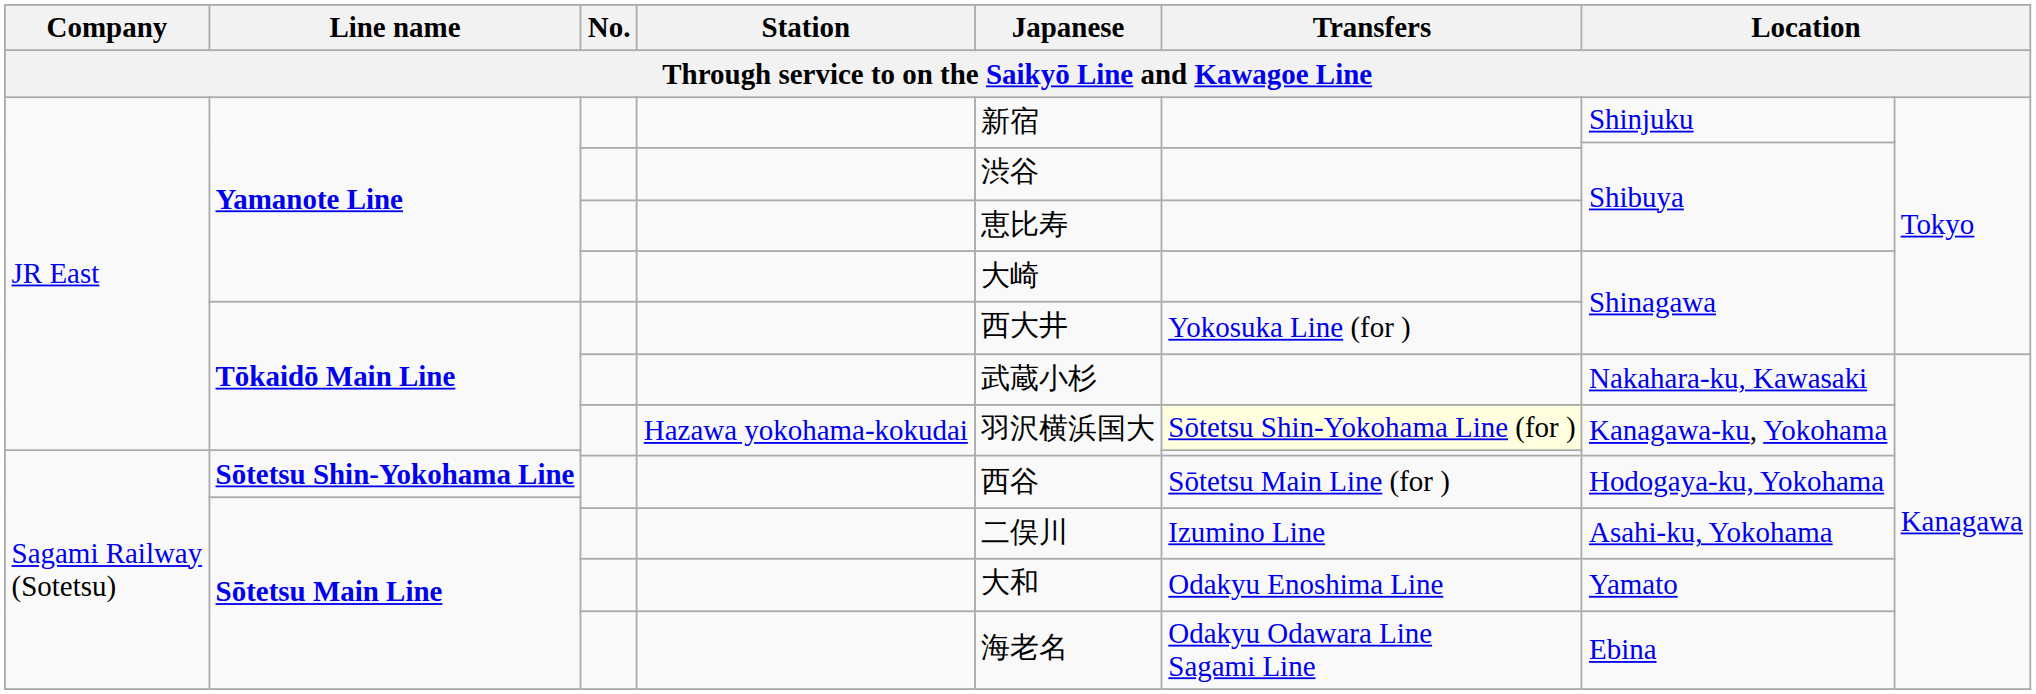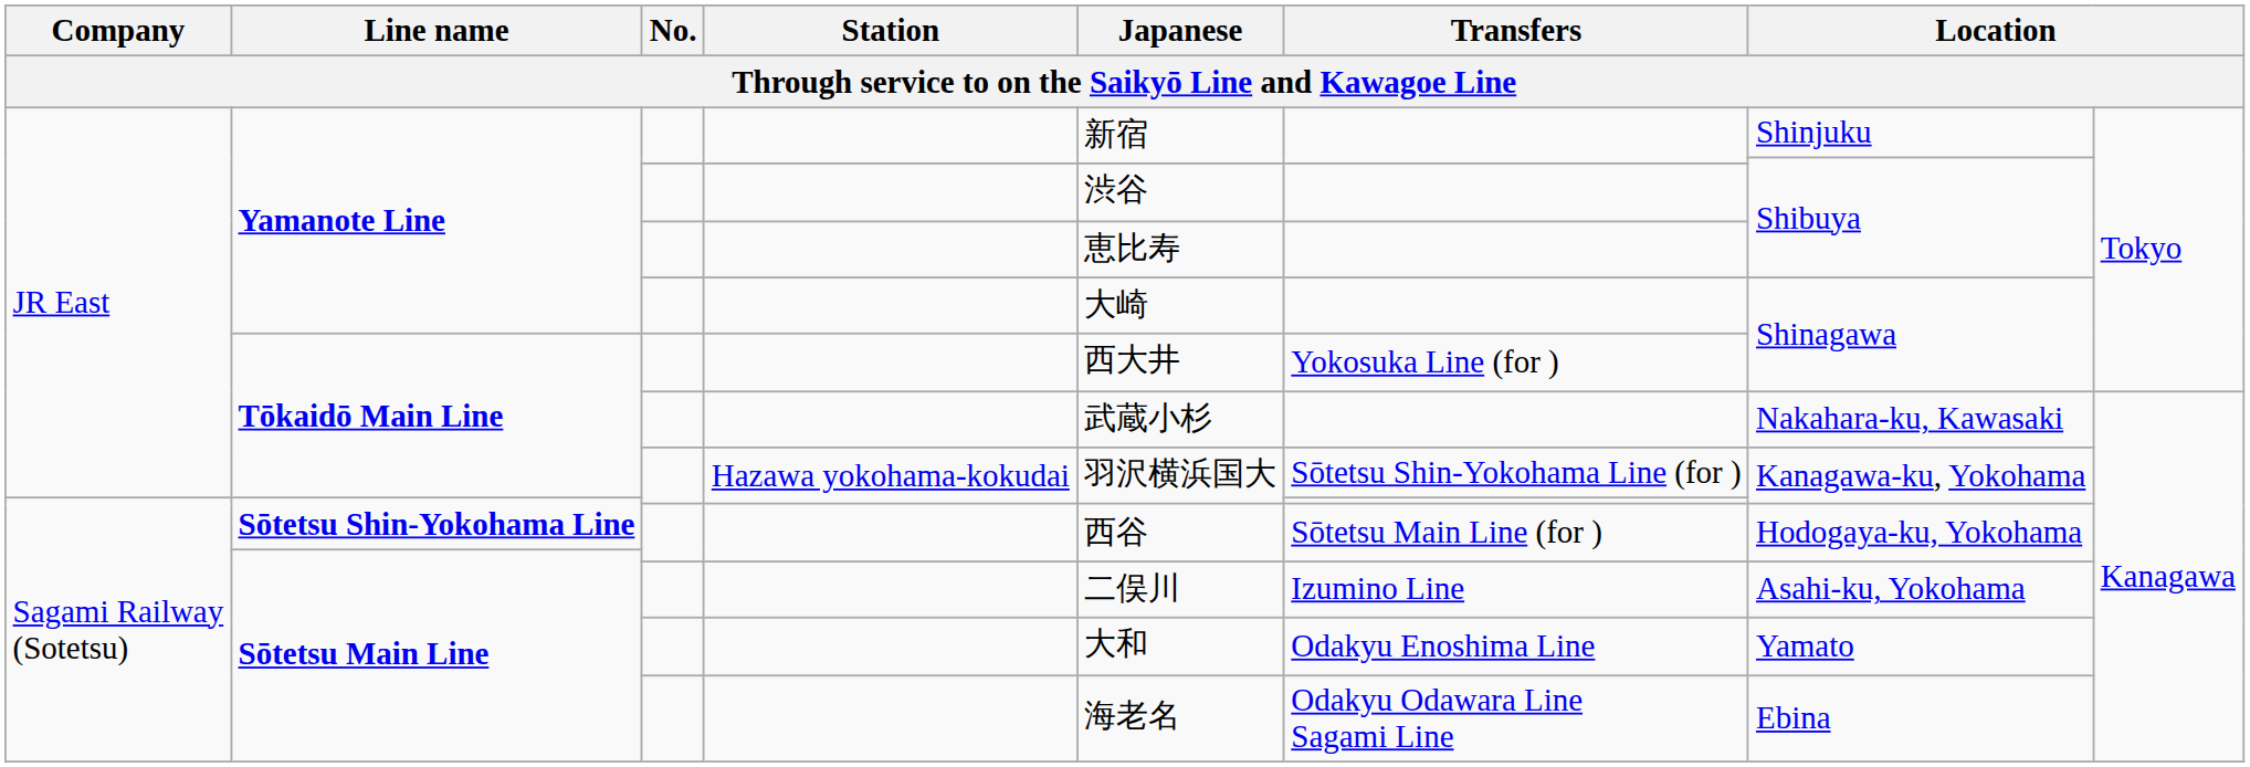Tōkaidō Main Line / Hazawa yokohama-kokudai | Transfers: lightyellow background -> no background
